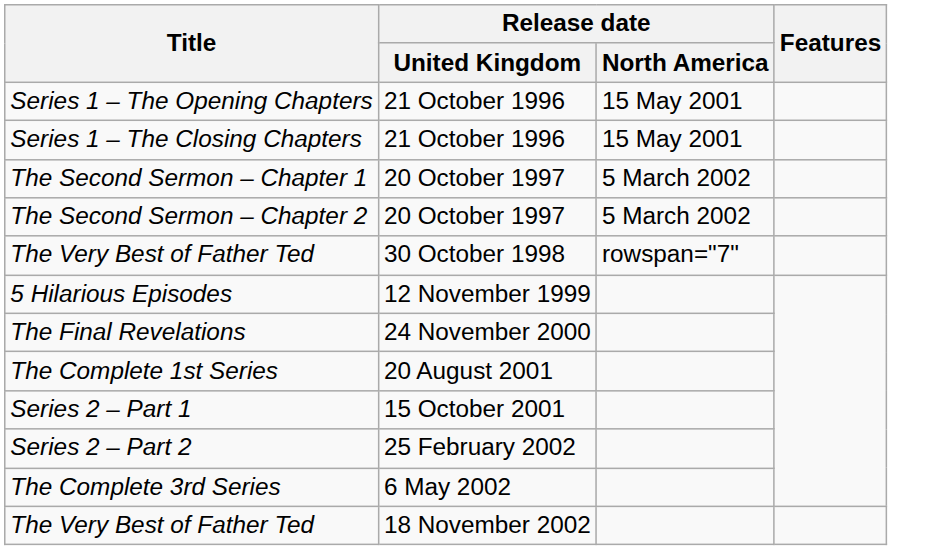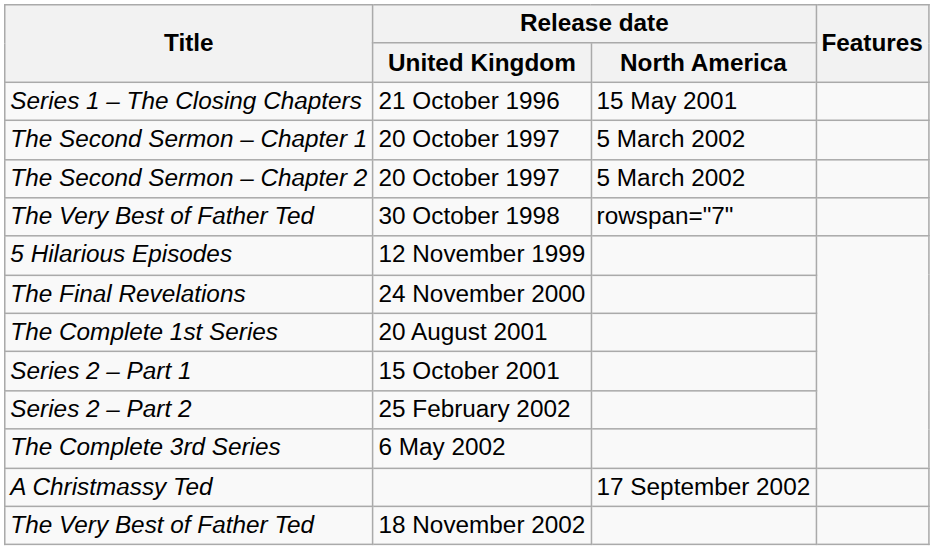- row: Series 1 – The Opening Chapters | 21 October 1996 | 15 May 2001
+ row: A Christmassy Ted | 17 September 2002
